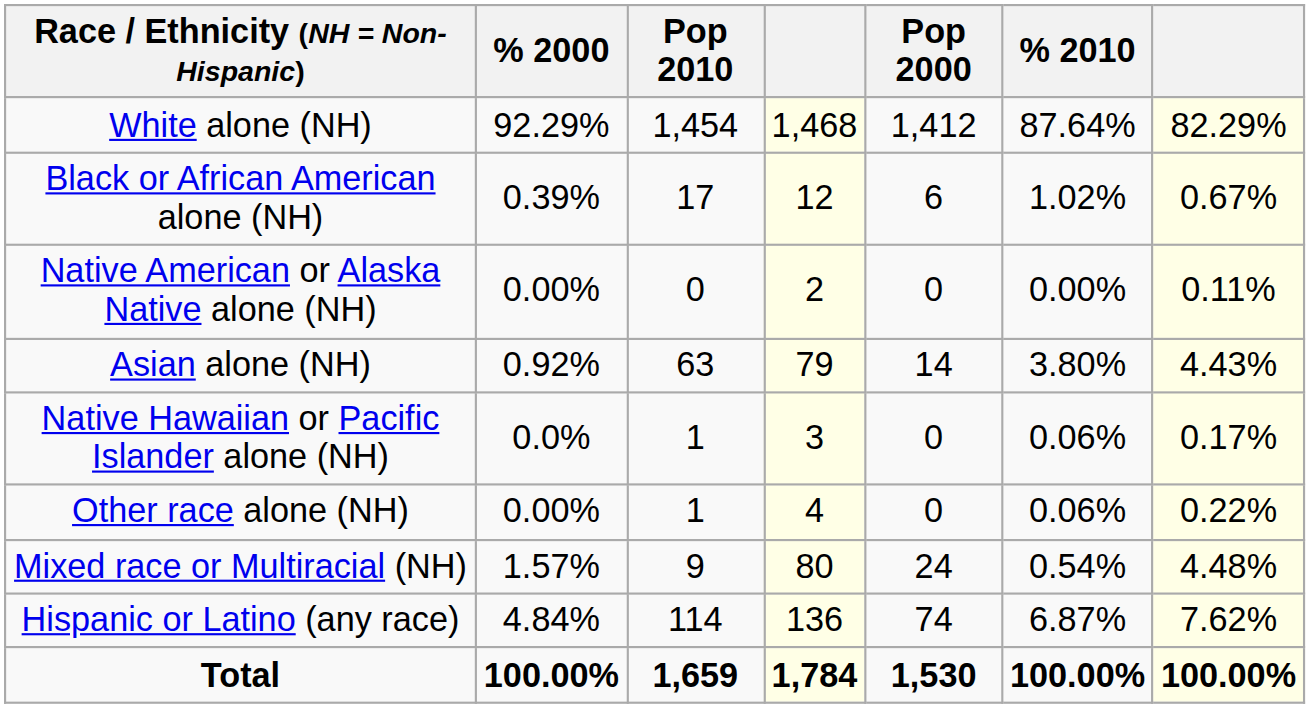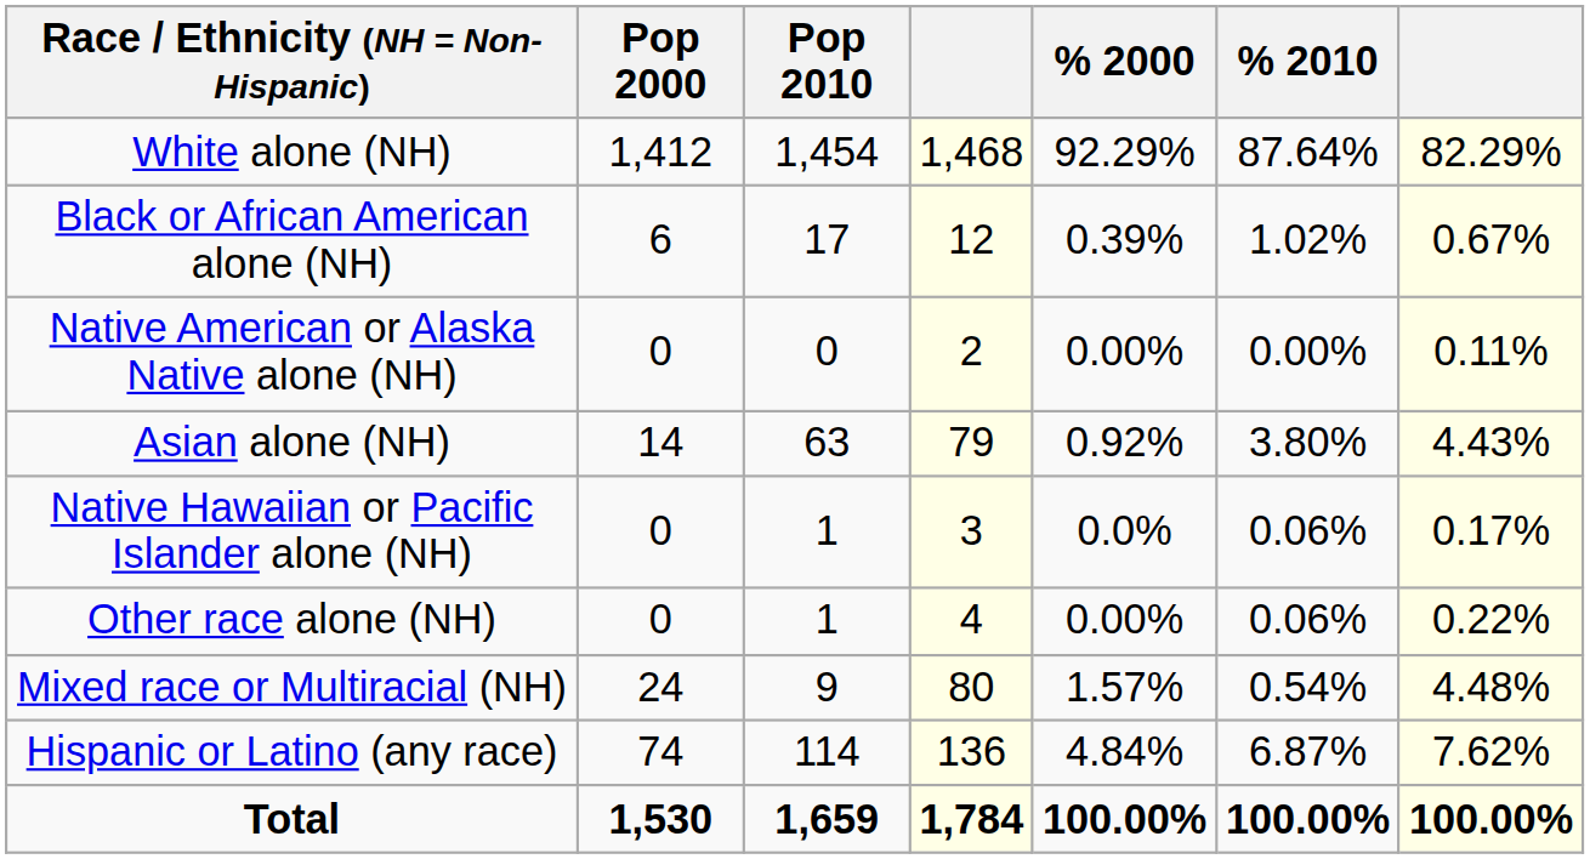columns swapped: Pop 2000 <-> % 2000
